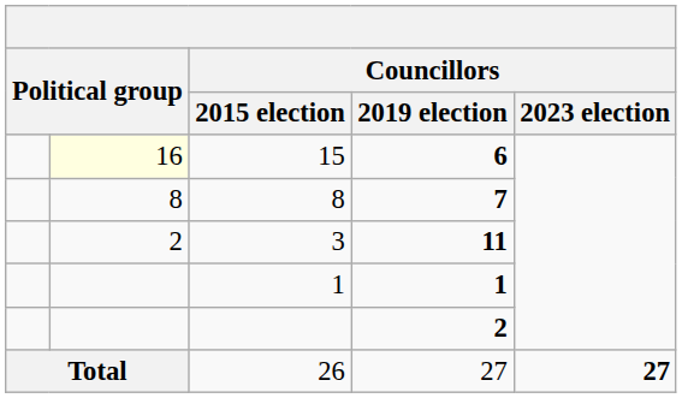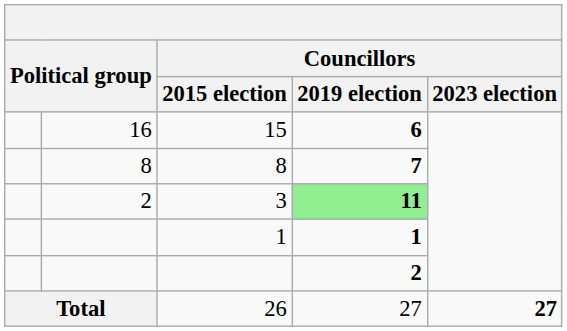15 | column 2: lightyellow background -> no background
3 | Councillors / 2019 election: no background -> lightgreen background
